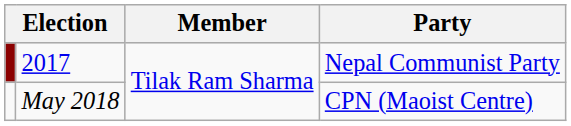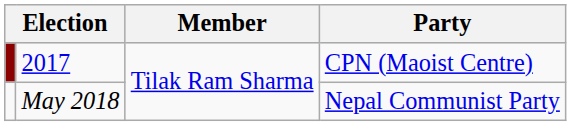2017 | Party: Nepal Communist Party -> CPN (Maoist Centre)
May 2018 | Party: CPN (Maoist Centre) -> Nepal Communist Party
